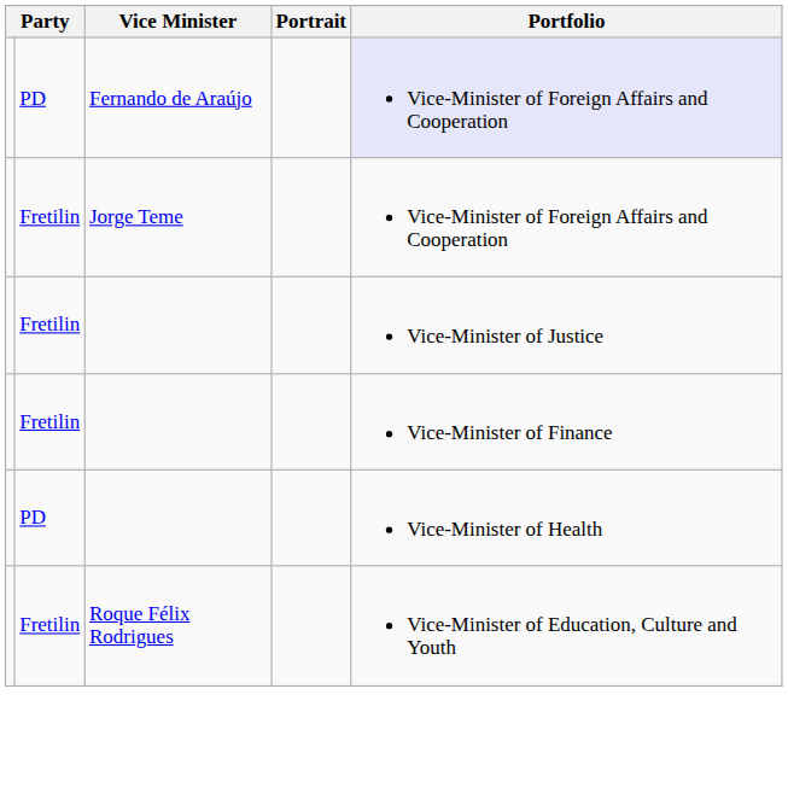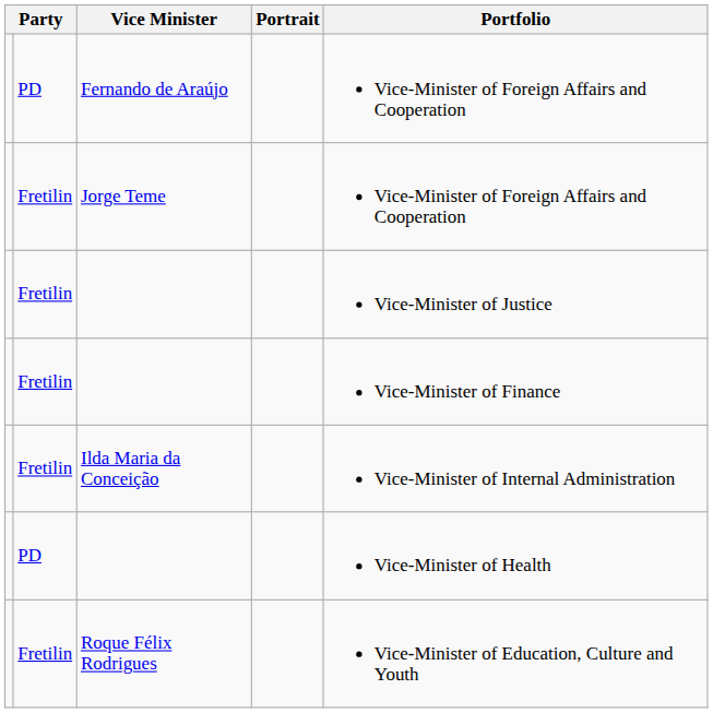Fernando de Araújo | Portfolio: lavender background -> no background
+ row: Fretilin | Ilda Maria da Conceição | Vice-Minister of Internal Administration
